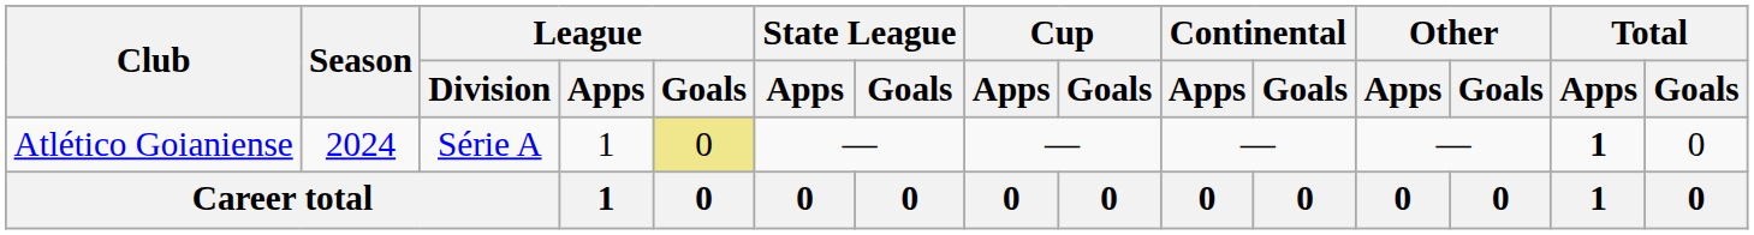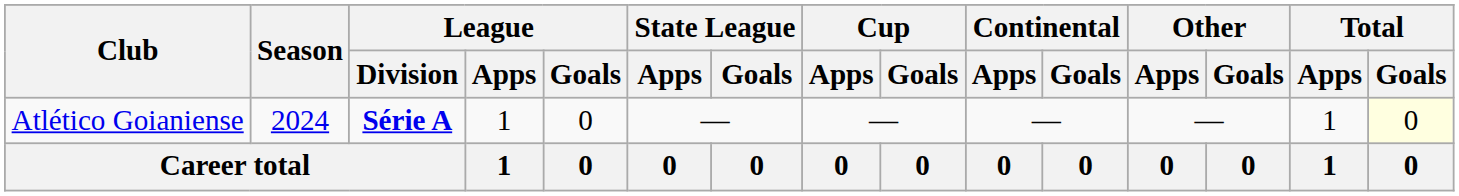Atlético Goianiense | League / Division: normal -> bold
Atlético Goianiense | League / Goals: khaki background -> no background
Atlético Goianiense | Total / Apps: bold -> normal
Atlético Goianiense | Total / Goals: no background -> lightyellow background
